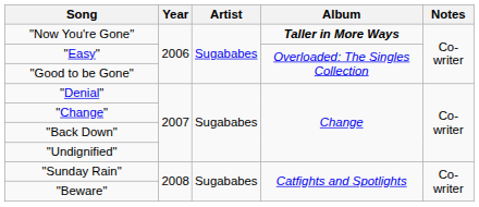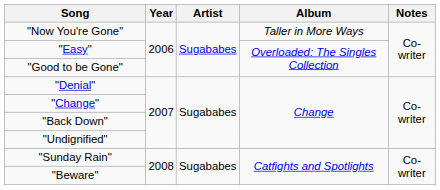"Now You're Gone" | Album: bold -> normal
